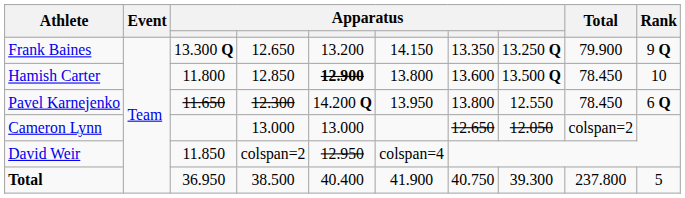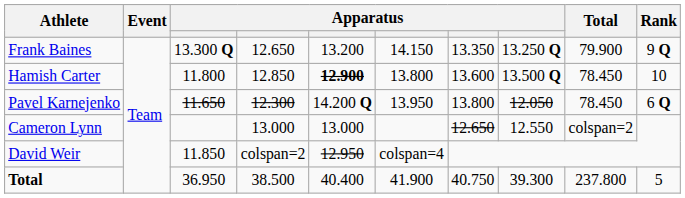Pavel Karnejenko | column 8: 12.550 -> 12.050
Cameron Lynn | column 8: 12.050 -> 12.550
